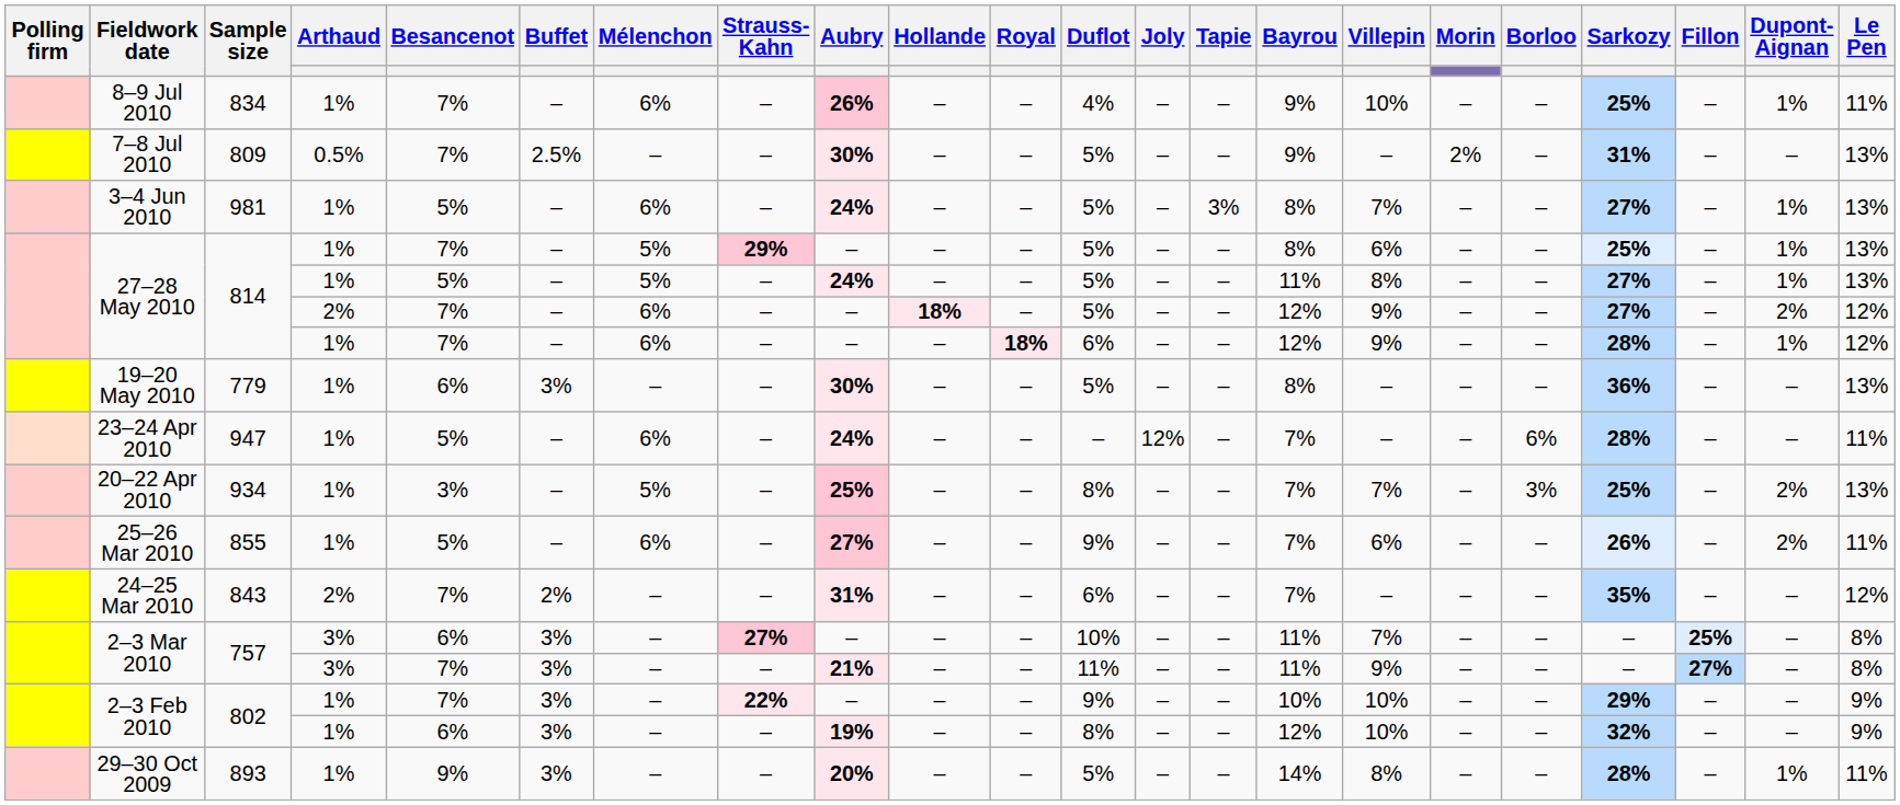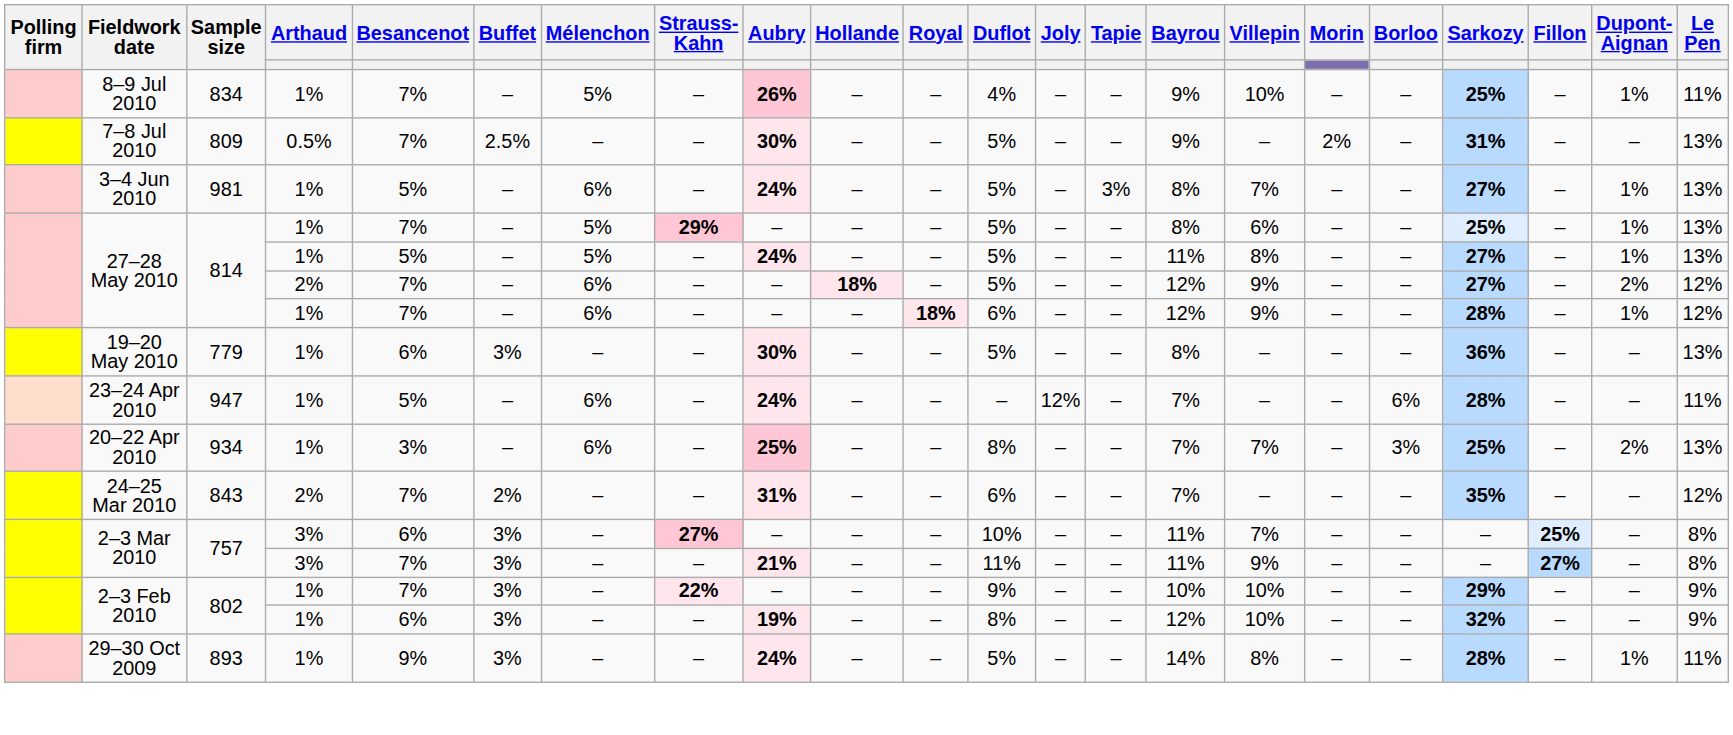8–9 Jul 2010 | Mélenchon: 6% -> 5%
20–22 Apr 2010 | Mélenchon: 5% -> 6%
- row: 25–26 Mar 2010 | 855 | 1% | 5% | – | 6% | – | 27% | – | – | 9% | – | – | 7% | 6% | – | – | 26% | – | 2% | 11%
29–30 Oct 2009 | Aubry: 20% -> 24%
